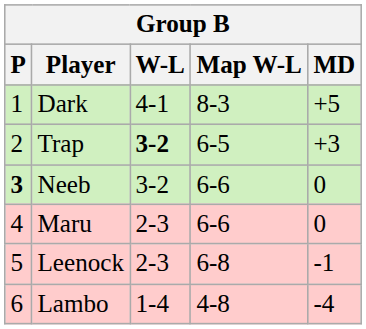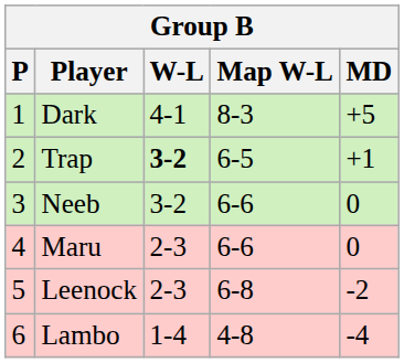Trap | MD: +3 -> +1
Neeb | P: bold -> normal
Leenock | MD: -1 -> -2
